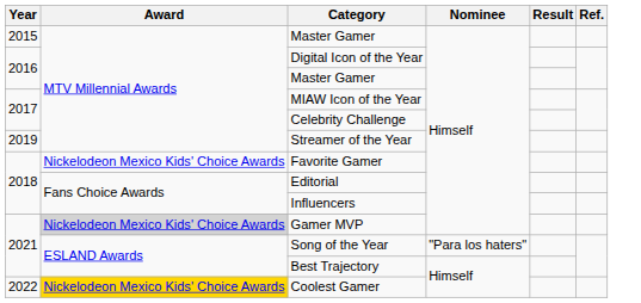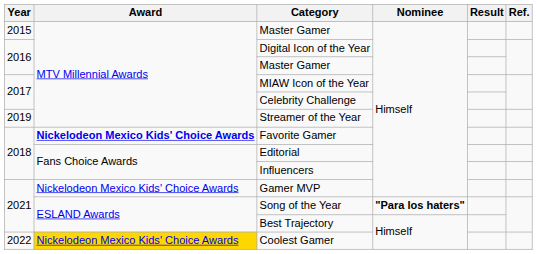Favorite Gamer | Award: normal -> bold
Gamer MVP | Award: lightgrey background -> no background
Song of the Year | Nominee: normal -> bold
